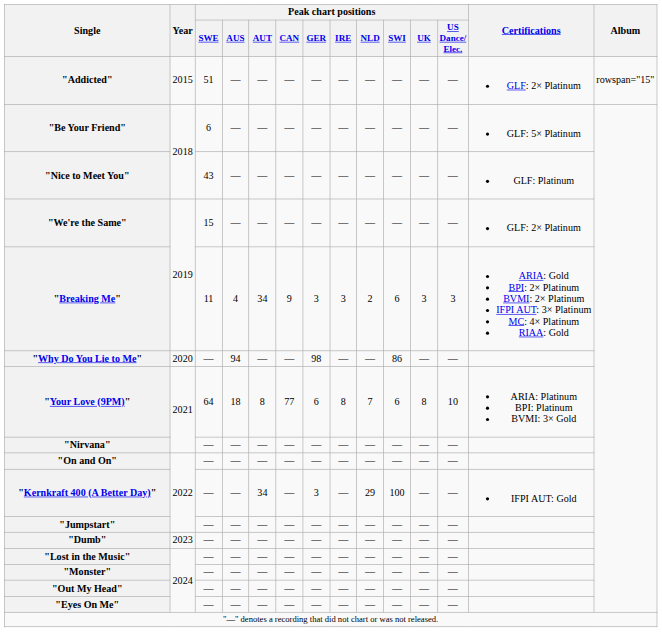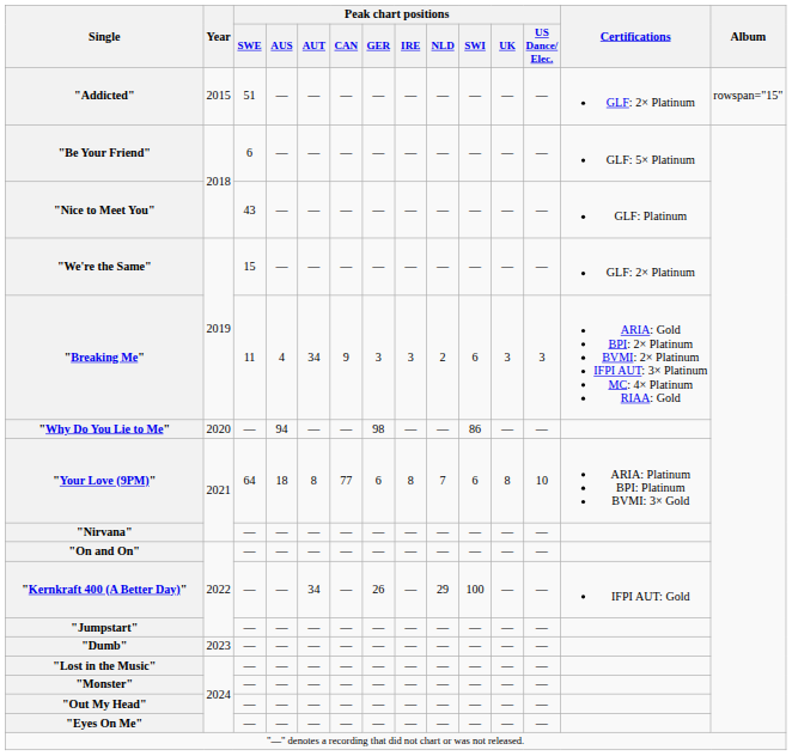"Kernkraft 400 (A Better Day)" | Peak chart positions / GER: 3 -> 26
